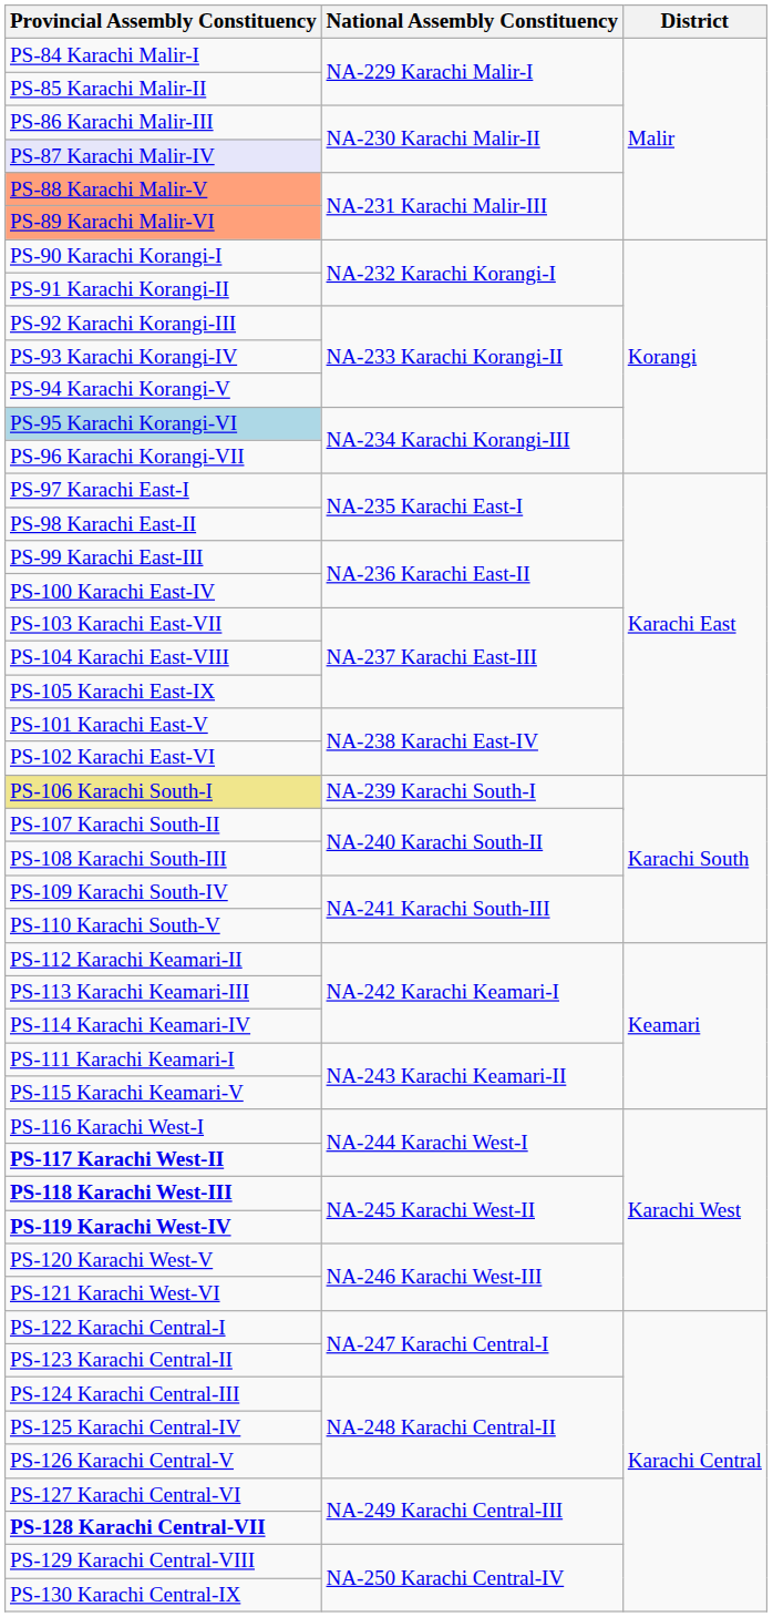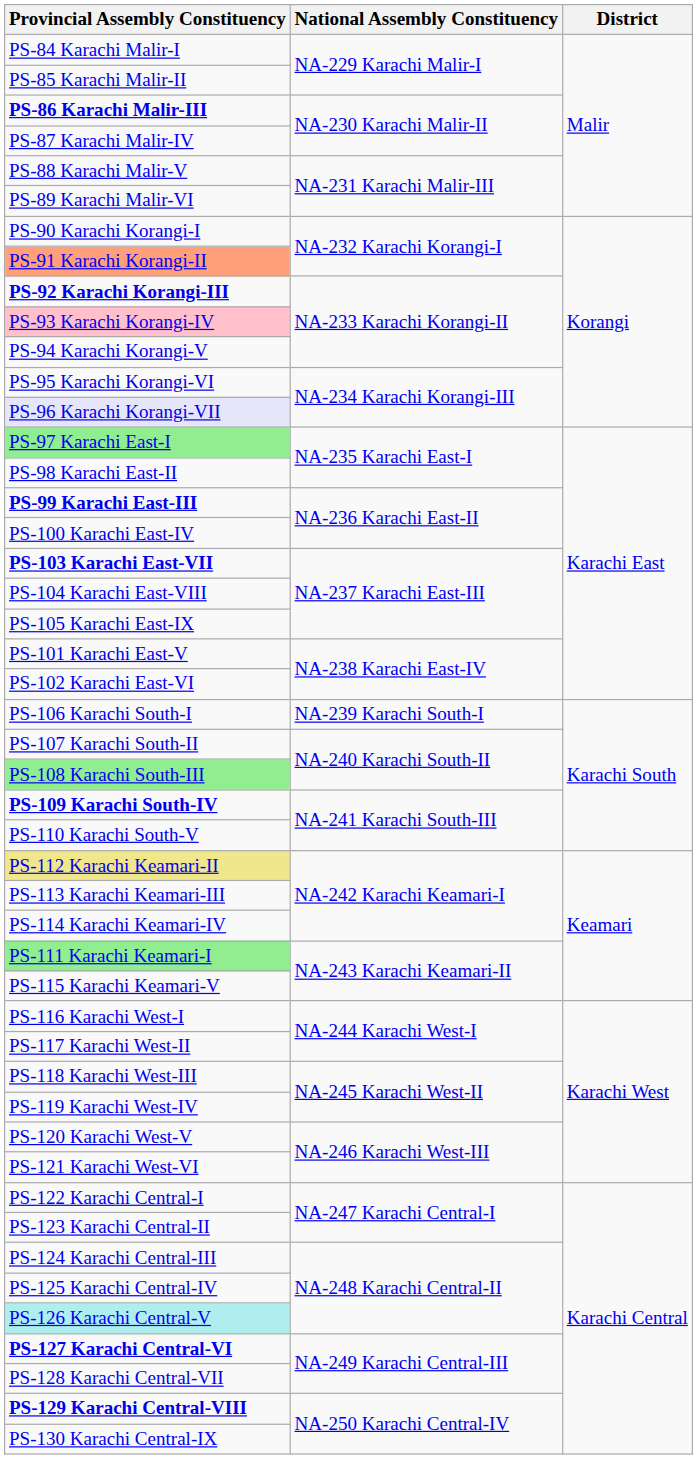PS-86 Karachi Malir-III | Provincial Assembly Constituency: normal -> bold
PS-87 Karachi Malir-IV | Provincial Assembly Constituency: lavender background -> no background
PS-88 Karachi Malir-V | Provincial Assembly Constituency: lightsalmon background -> no background
PS-89 Karachi Malir-VI | Provincial Assembly Constituency: lightsalmon background -> no background
PS-91 Karachi Korangi-II | Provincial Assembly Constituency: no background -> lightsalmon background
PS-92 Karachi Korangi-III | Provincial Assembly Constituency: normal -> bold
PS-93 Karachi Korangi-IV | Provincial Assembly Constituency: no background -> pink background
PS-95 Karachi Korangi-VI | Provincial Assembly Constituency: lightblue background -> no background
PS-96 Karachi Korangi-VII | Provincial Assembly Constituency: no background -> lavender background
PS-97 Karachi East-I | Provincial Assembly Constituency: no background -> lightgreen background
PS-99 Karachi East-III | Provincial Assembly Constituency: normal -> bold
PS-103 Karachi East-VII | Provincial Assembly Constituency: normal -> bold
PS-106 Karachi South-I | Provincial Assembly Constituency: khaki background -> no background
PS-108 Karachi South-III | Provincial Assembly Constituency: no background -> lightgreen background
PS-109 Karachi South-IV | Provincial Assembly Constituency: normal -> bold
PS-112 Karachi Keamari-II | Provincial Assembly Constituency: no background -> khaki background
PS-111 Karachi Keamari-I | Provincial Assembly Constituency: no background -> lightgreen background
PS-117 Karachi West-II | Provincial Assembly Constituency: bold -> normal
PS-118 Karachi West-III | Provincial Assembly Constituency: bold -> normal
PS-119 Karachi West-IV | Provincial Assembly Constituency: bold -> normal
PS-126 Karachi Central-V | Provincial Assembly Constituency: no background -> paleturquoise background
PS-127 Karachi Central-VI | Provincial Assembly Constituency: normal -> bold
PS-128 Karachi Central-VII | Provincial Assembly Constituency: bold -> normal
PS-129 Karachi Central-VIII | Provincial Assembly Constituency: normal -> bold
